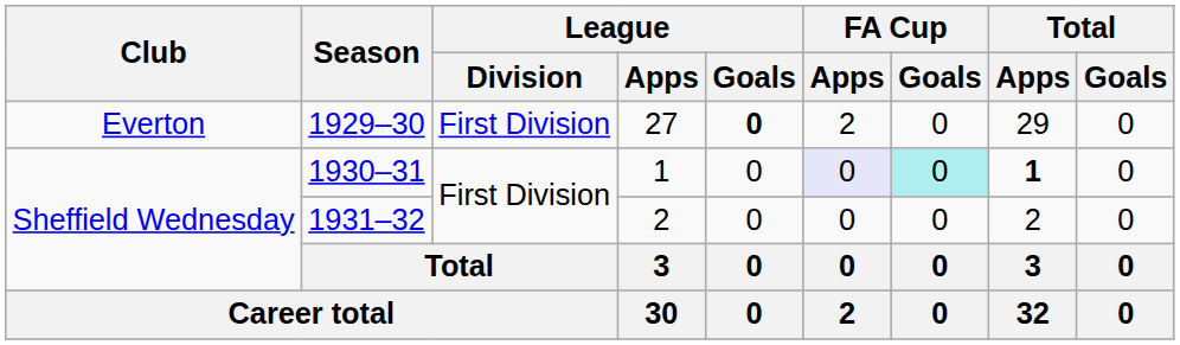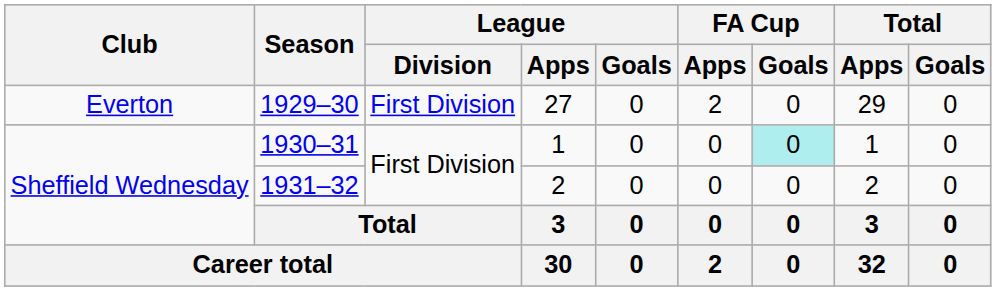1929–30 | League / Goals: bold -> normal
1930–31 | FA Cup / Apps: lavender background -> no background
1930–31 | Total / Apps: bold -> normal
